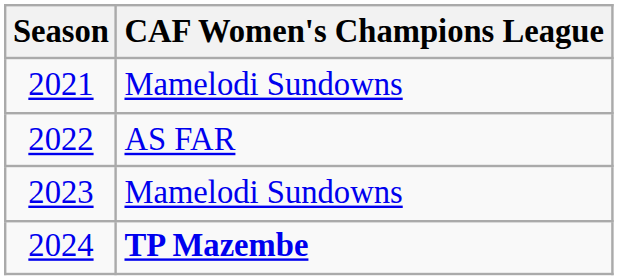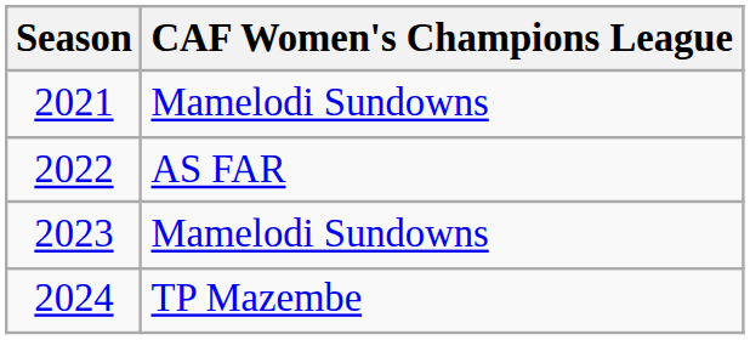2024 | CAF Women's Champions League: bold -> normal
